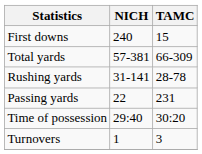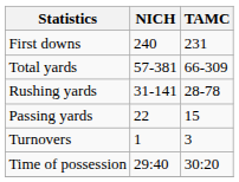First downs | TAMC: 15 -> 231
Passing yards | TAMC: 231 -> 15
rows swapped: Turnovers <-> Time of possession
